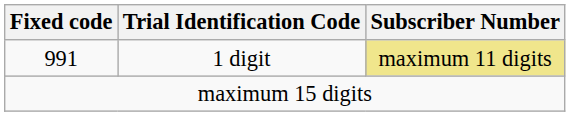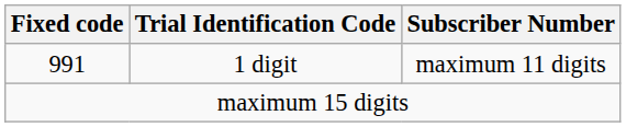991 | Subscriber Number: khaki background -> no background
